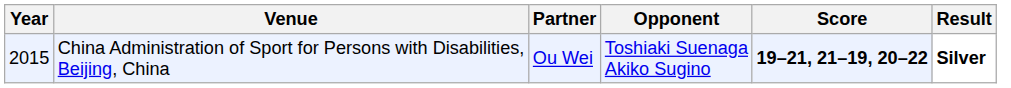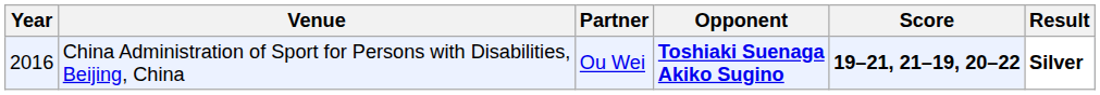row 2 | Year: 2015 -> 2016
row 2 | Opponent: normal -> bold
